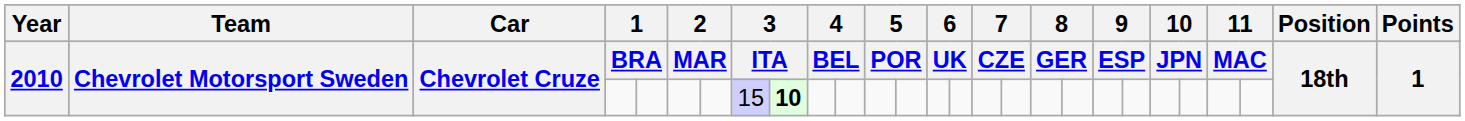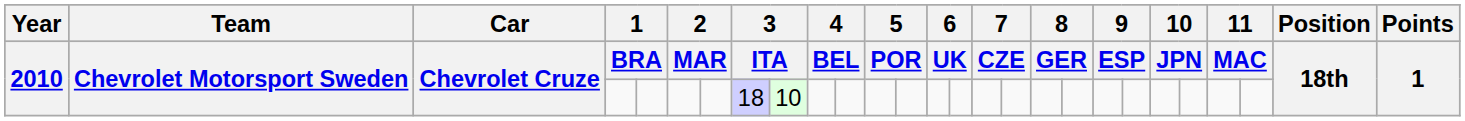row 3 | column 8: 15 -> 18
row 3 | column 9: bold -> normal
